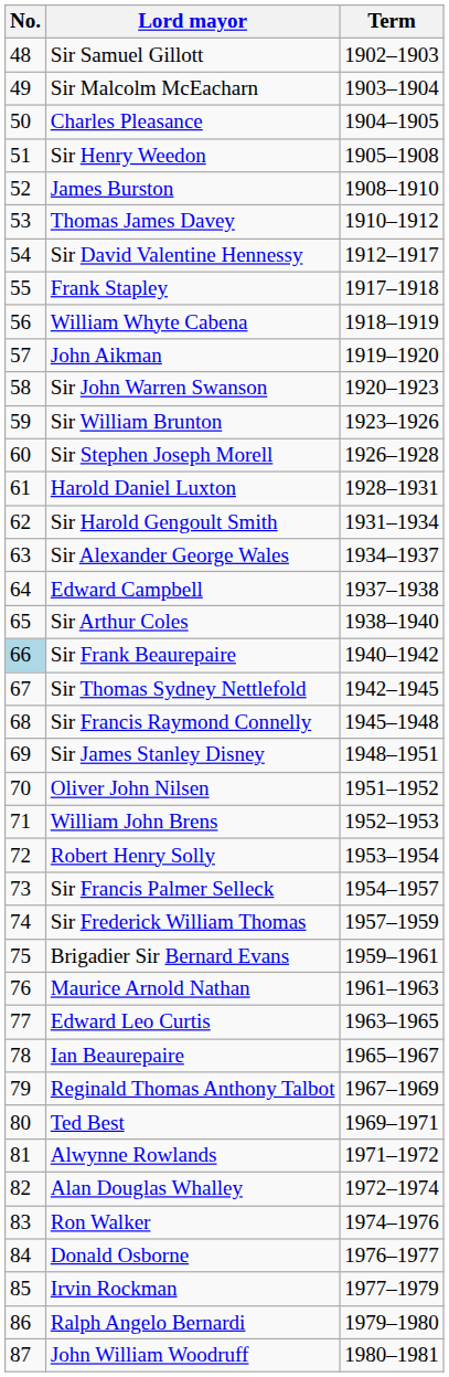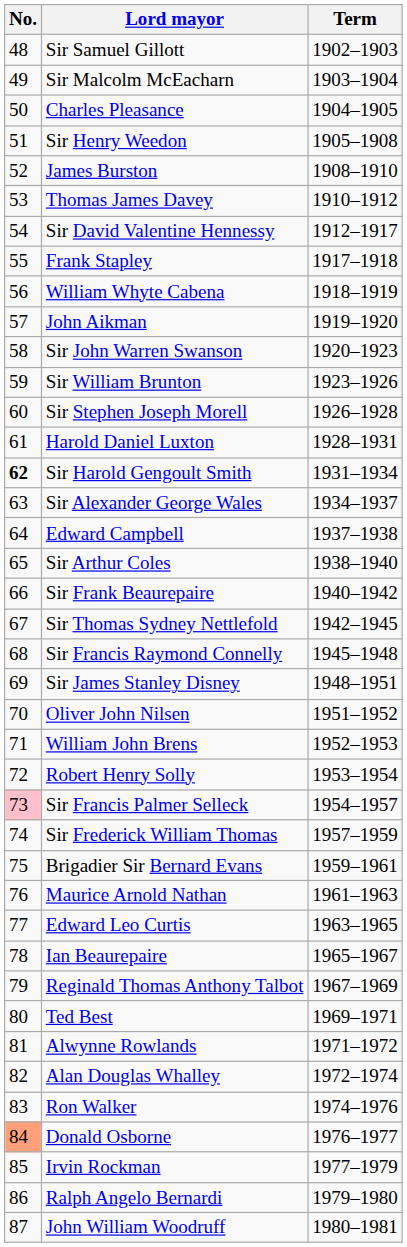Sir Harold Gengoult Smith | No.: normal -> bold
Sir Frank Beaurepaire | No.: lightblue background -> no background
Sir Francis Palmer Selleck | No.: no background -> pink background
Donald Osborne | No.: no background -> lightsalmon background
